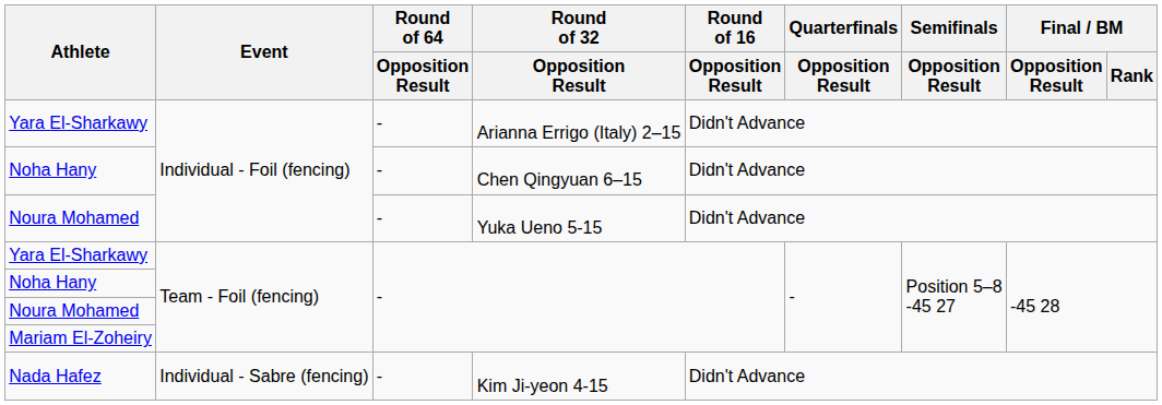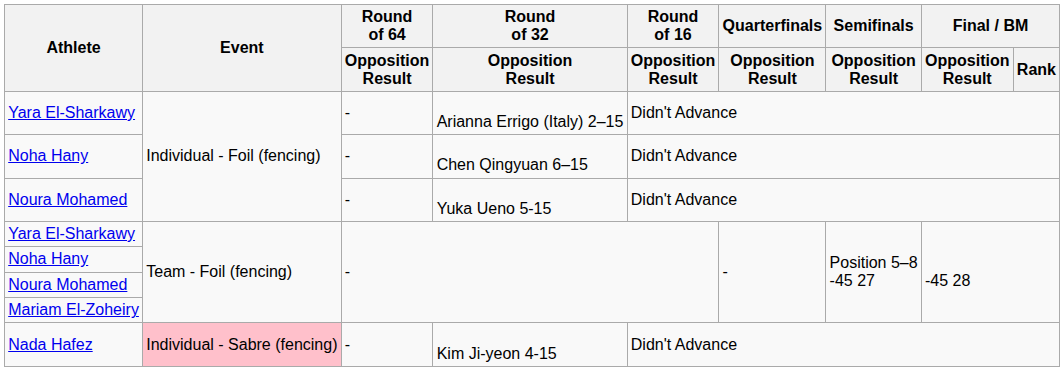Nada Hafez | Event: no background -> pink background
